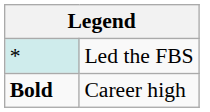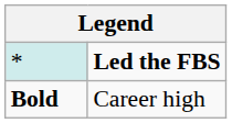* | column 2: normal -> bold
